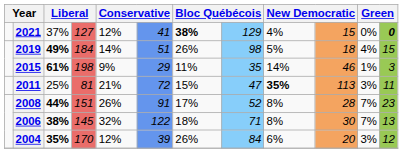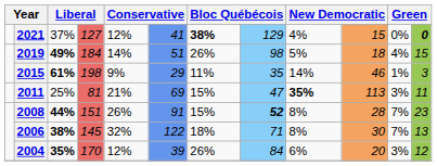2011 | column 6: 72 -> 69
2008 | column 7: 17% -> 15%
2008 | column 8: normal -> bold
